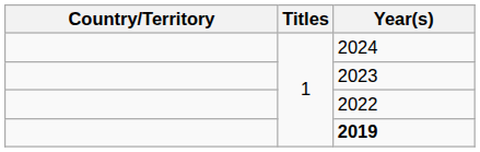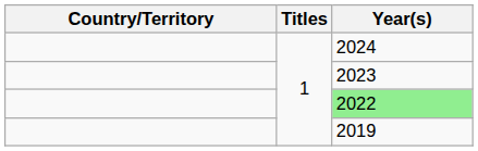2022 | Year(s): no background -> lightgreen background
2019 | Year(s): bold -> normal
